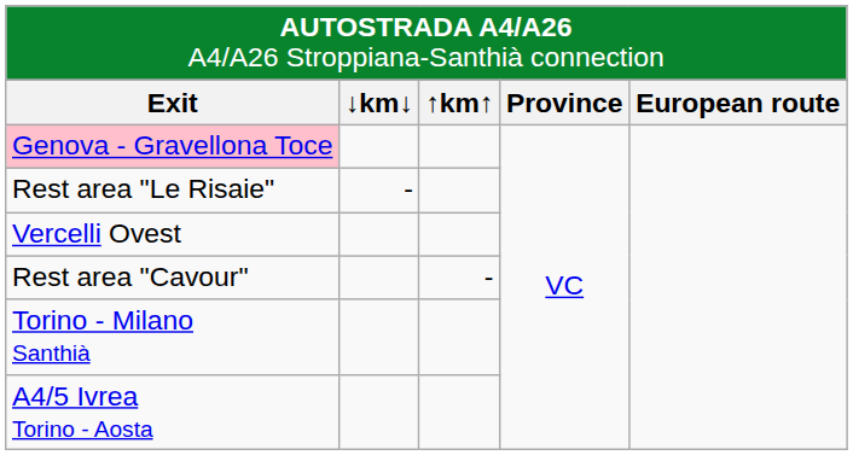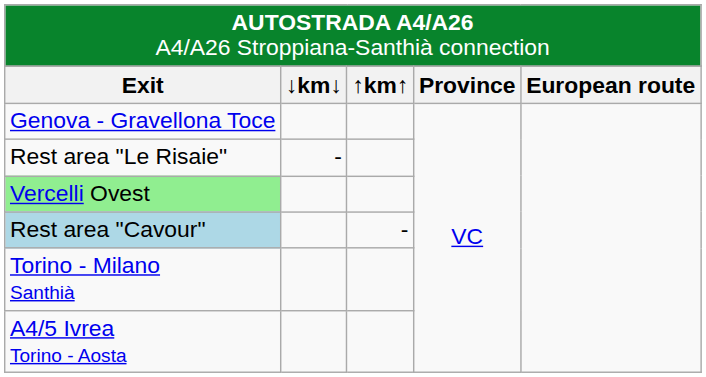Genova - Gravellona Toce | column 1: pink background -> no background
Vercelli Ovest | column 1: no background -> lightgreen background
Rest area "Cavour" | column 1: no background -> lightblue background
